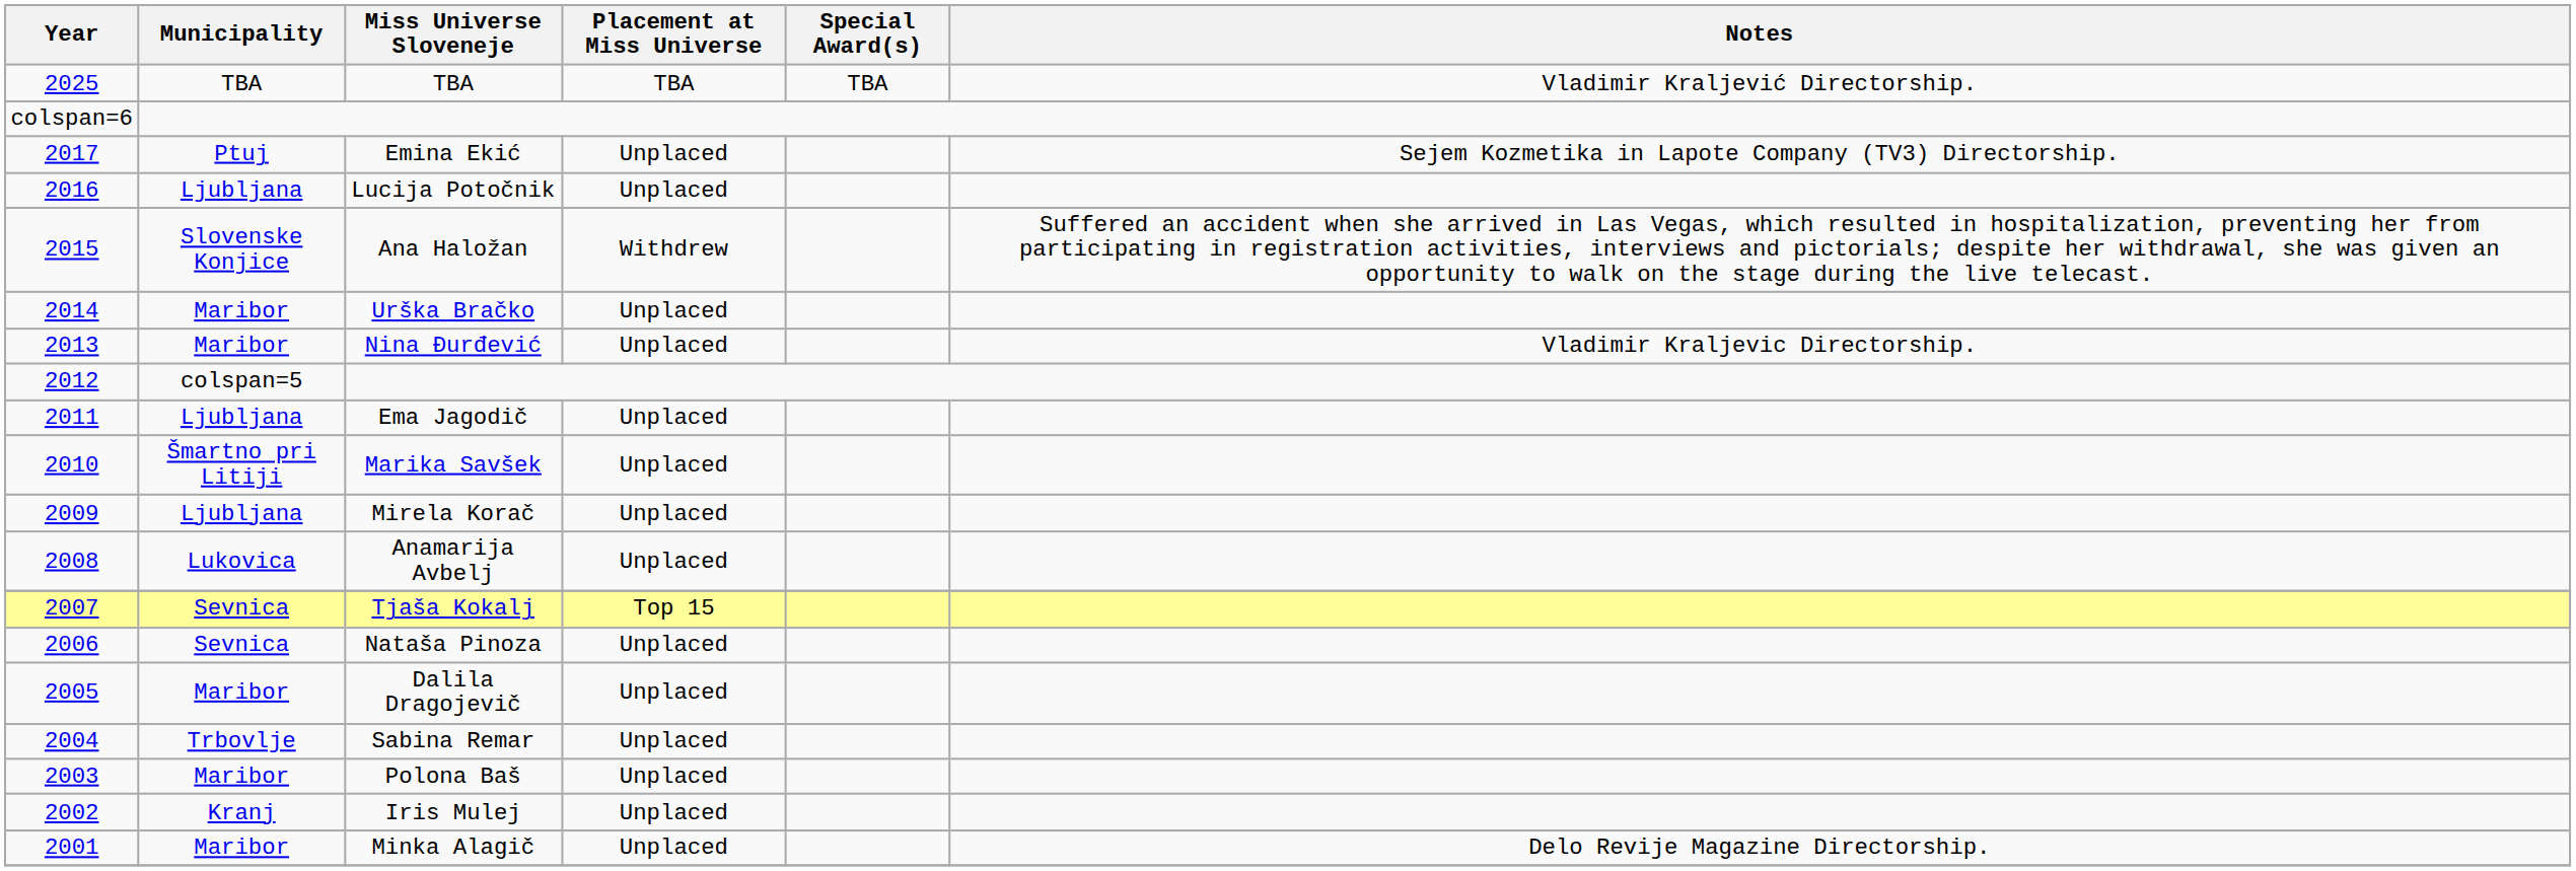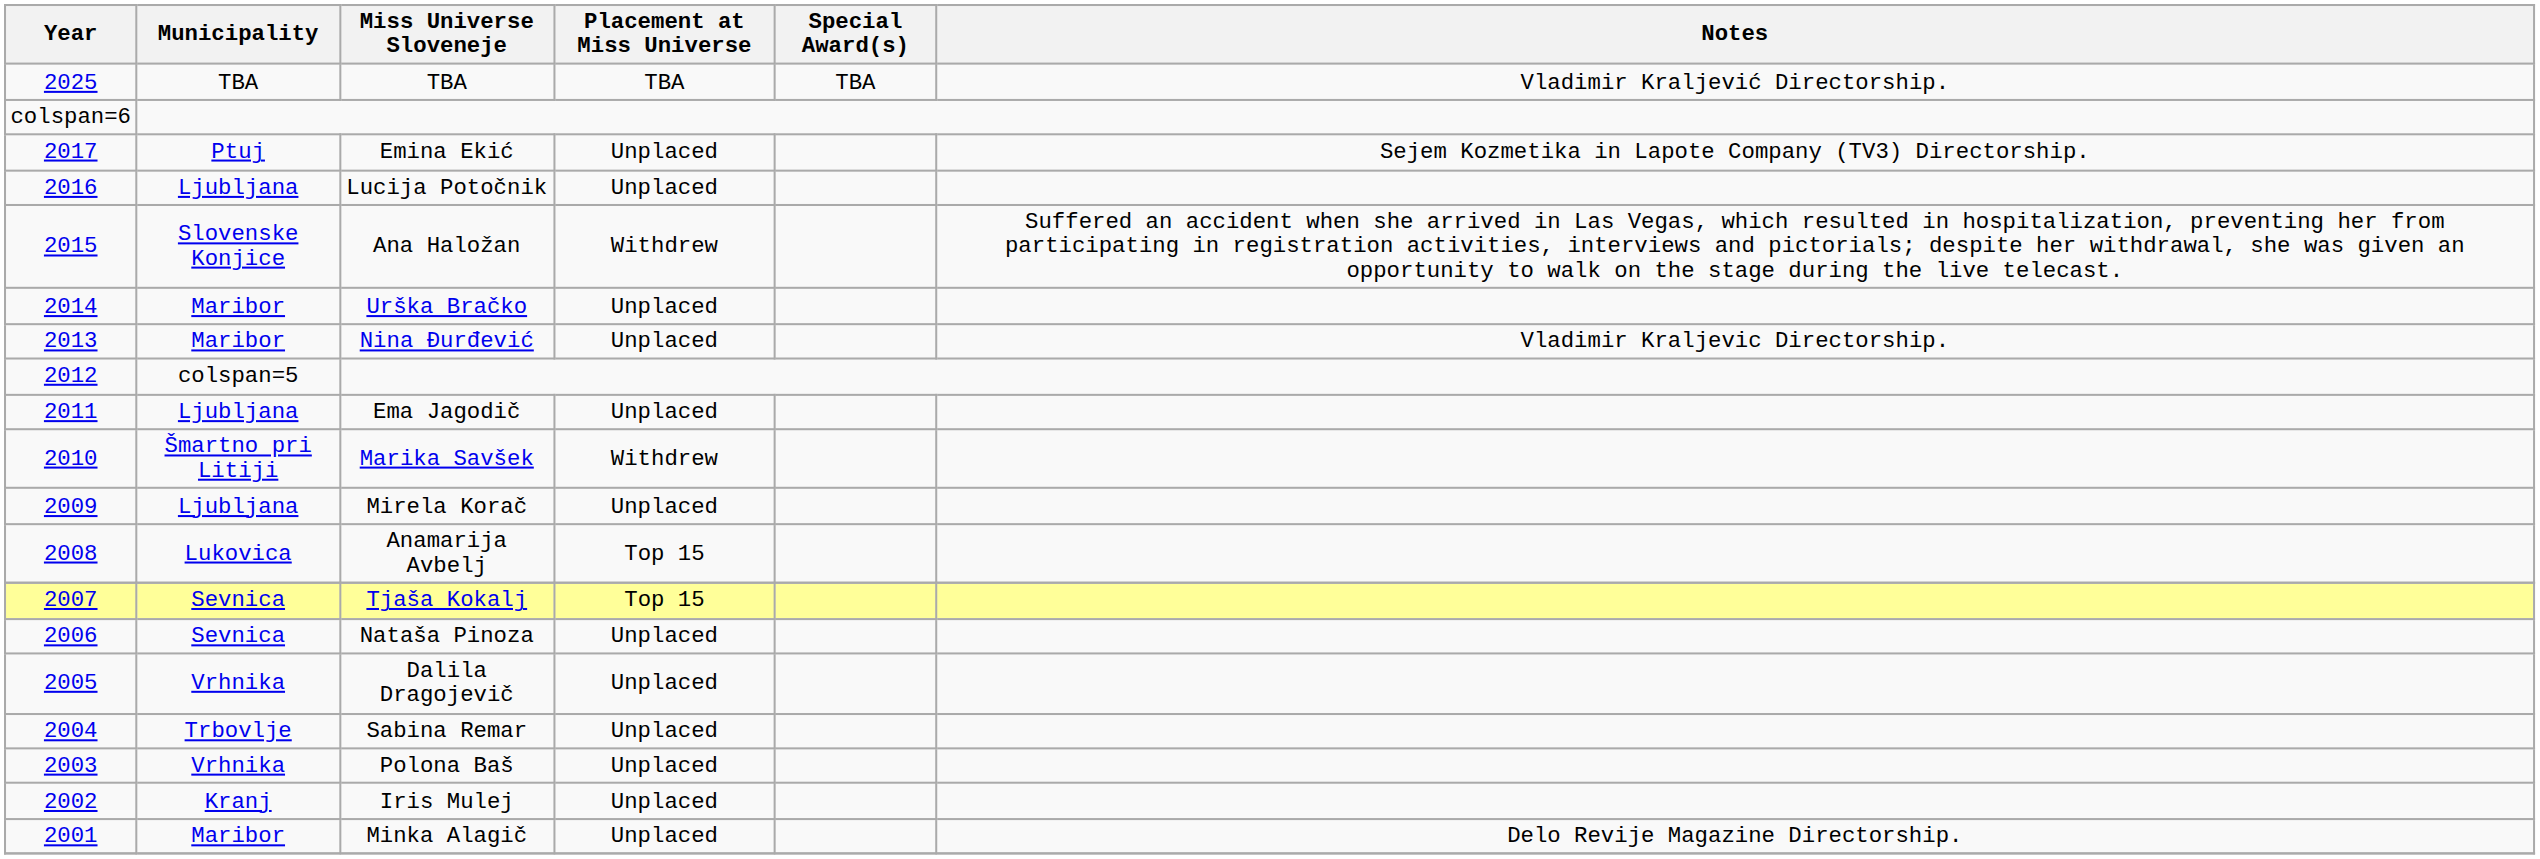Marika Savšek | Placement at Miss Universe: Unplaced -> Withdrew
Anamarija Avbelj | Placement at Miss Universe: Unplaced -> Top 15
Dalila Dragojevič | Municipality: Maribor -> Vrhnika
Polona Baš | Municipality: Maribor -> Vrhnika
